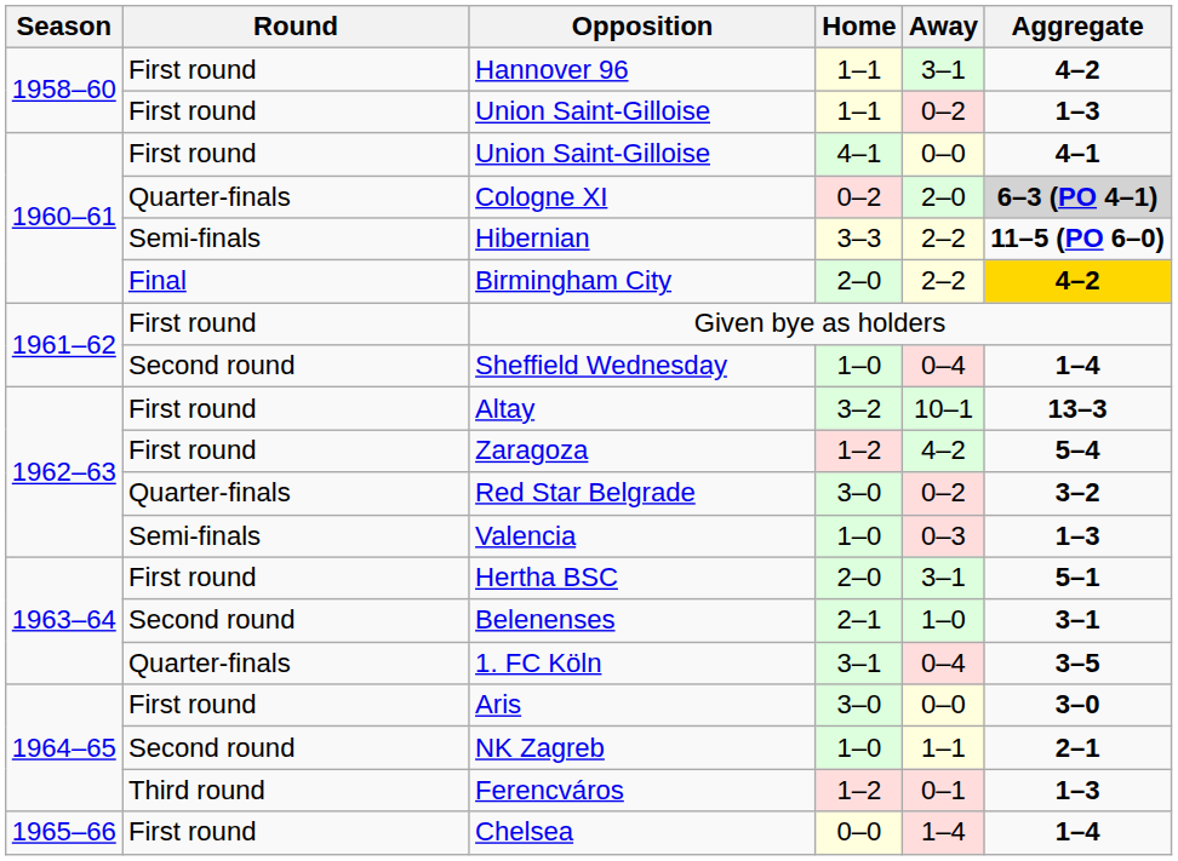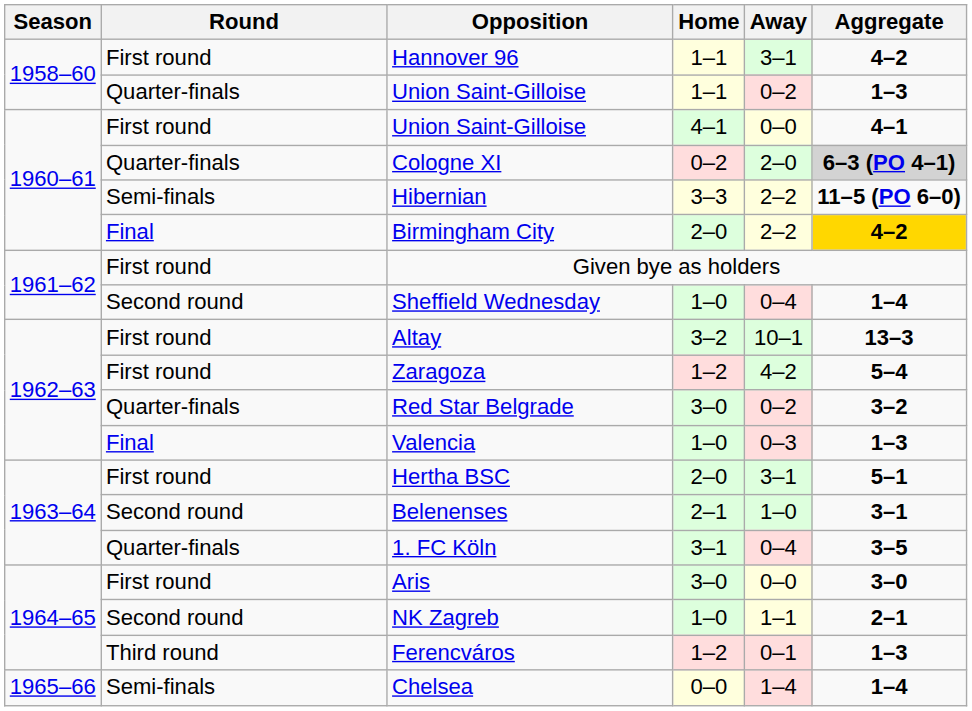Union Saint-Gilloise / 1–1 | Round: First round -> Quarter-finals
Valencia | Round: Semi-finals -> Final
Chelsea | Round: First round -> Semi-finals
